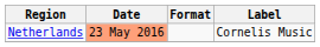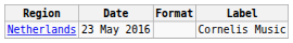Netherlands | Date: lightsalmon background -> no background
